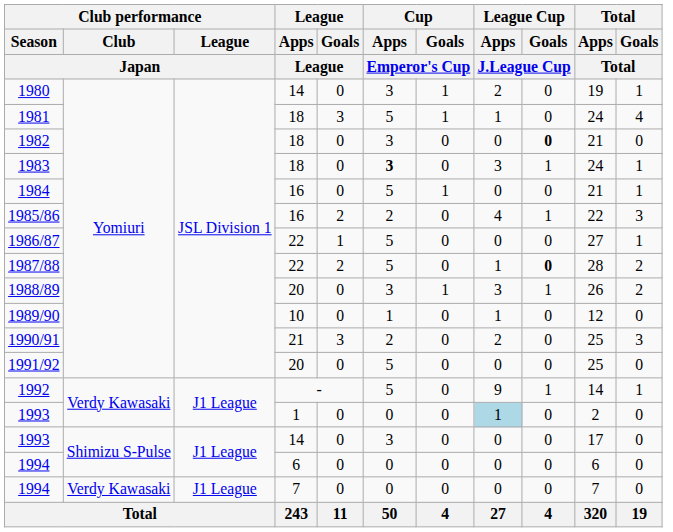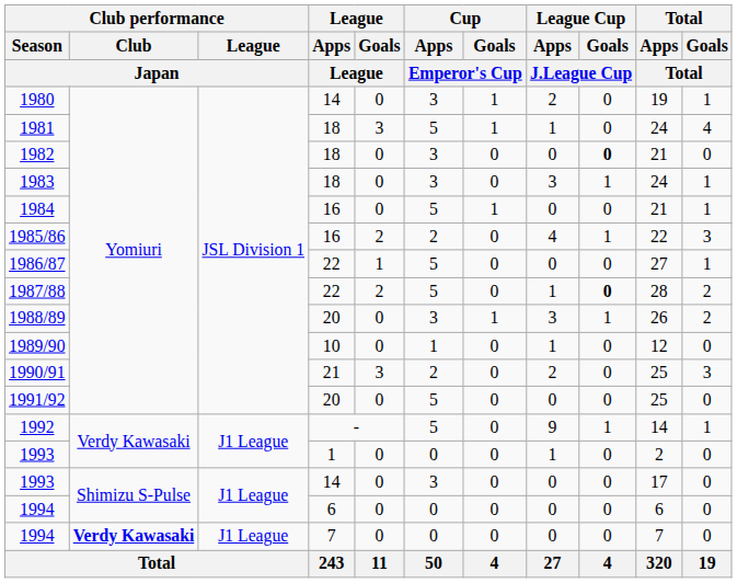1983 | Cup / Apps / Emperor's Cup: bold -> normal
1993 / 1 | League Cup / Apps / J.League Cup: lightblue background -> no background
1994 / 7 | Club performance / Club / Japan: normal -> bold
